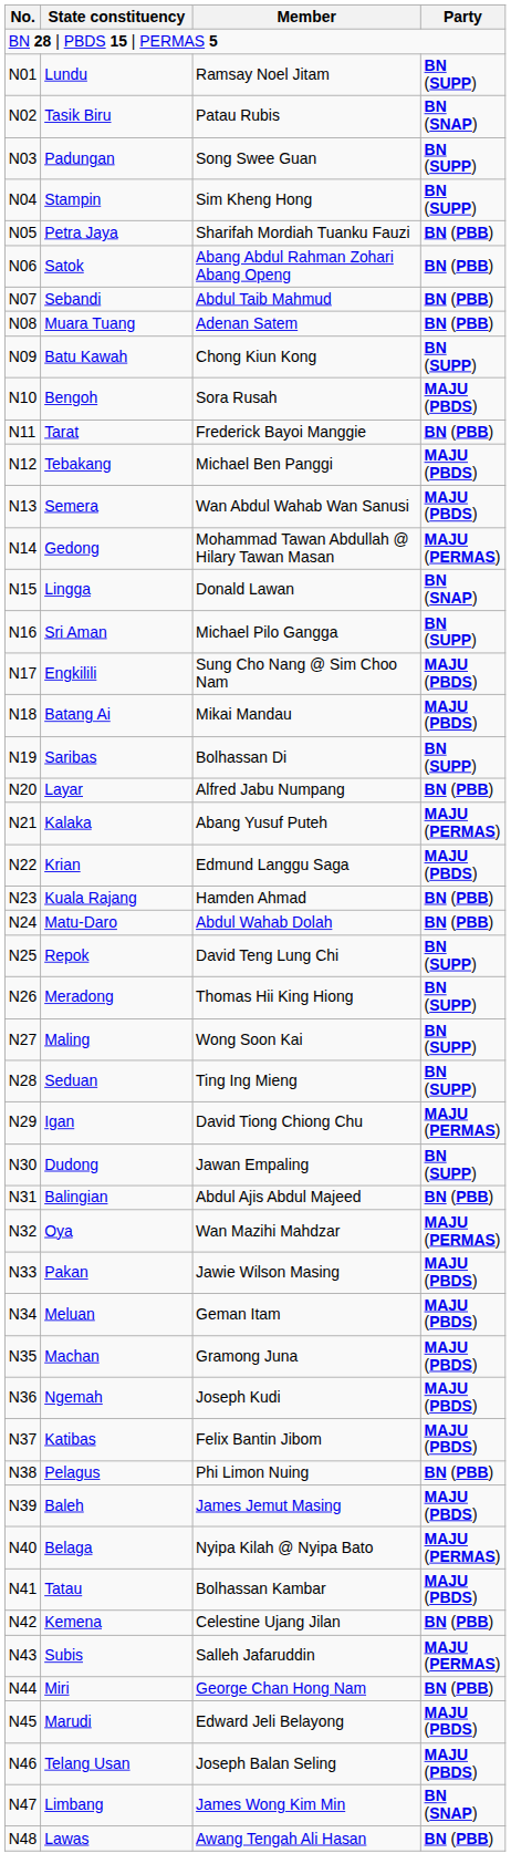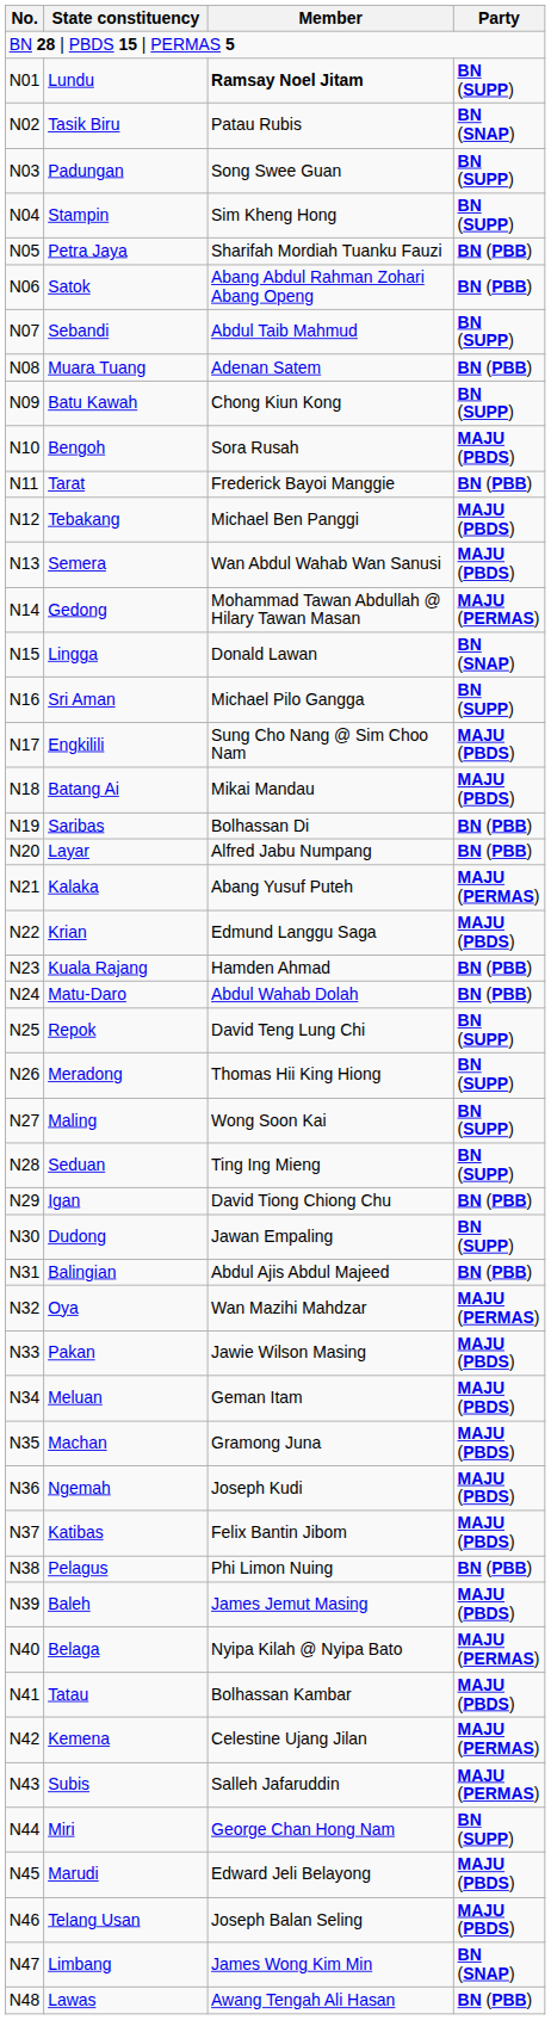Lundu | Member: normal -> bold
Sebandi | Party: BN (PBB) -> BN (SUPP)
Saribas | Party: BN (SUPP) -> BN (PBB)
Igan | Party: MAJU (PERMAS) -> BN (PBB)
Kemena | Party: BN (PBB) -> MAJU (PERMAS)
Miri | Party: BN (PBB) -> BN (SUPP)
